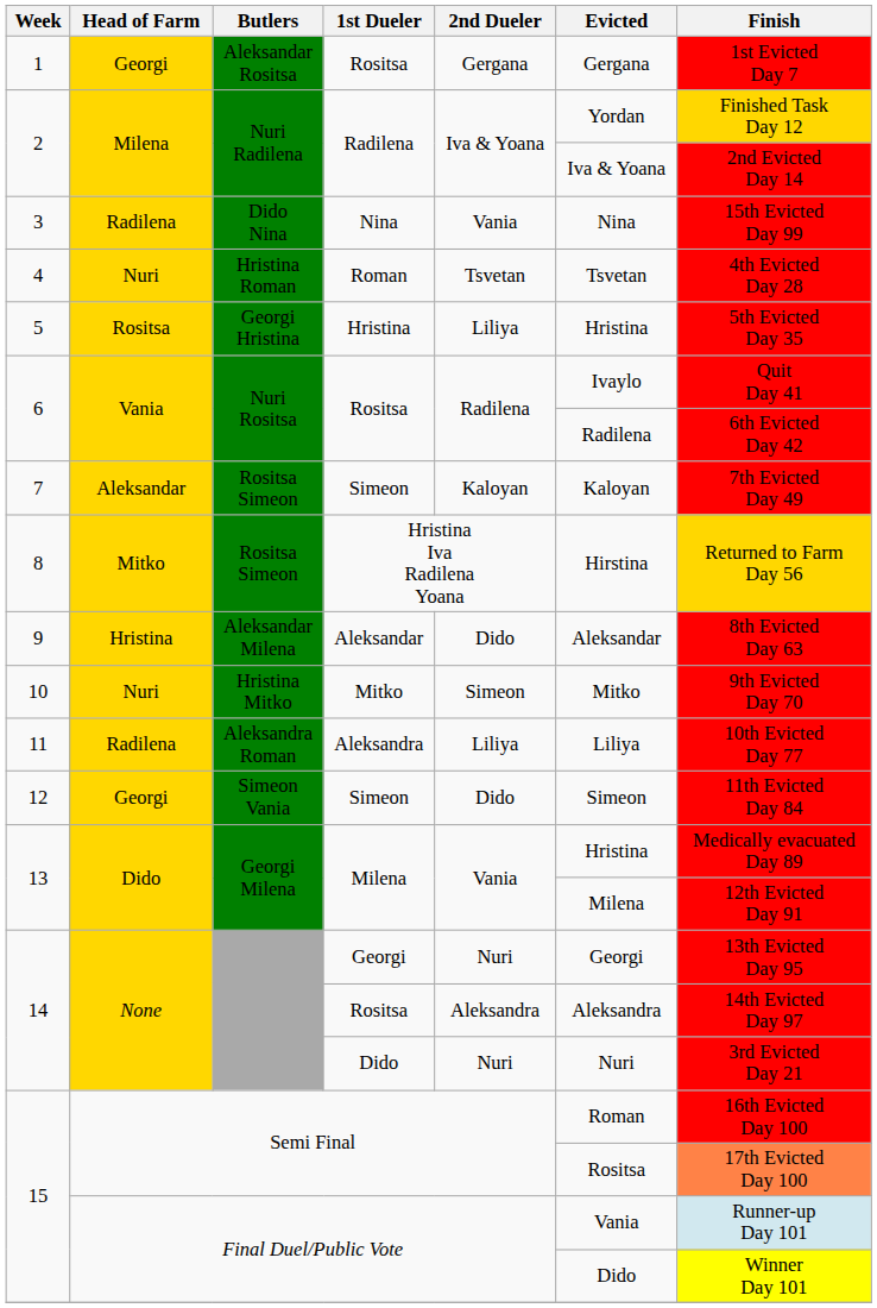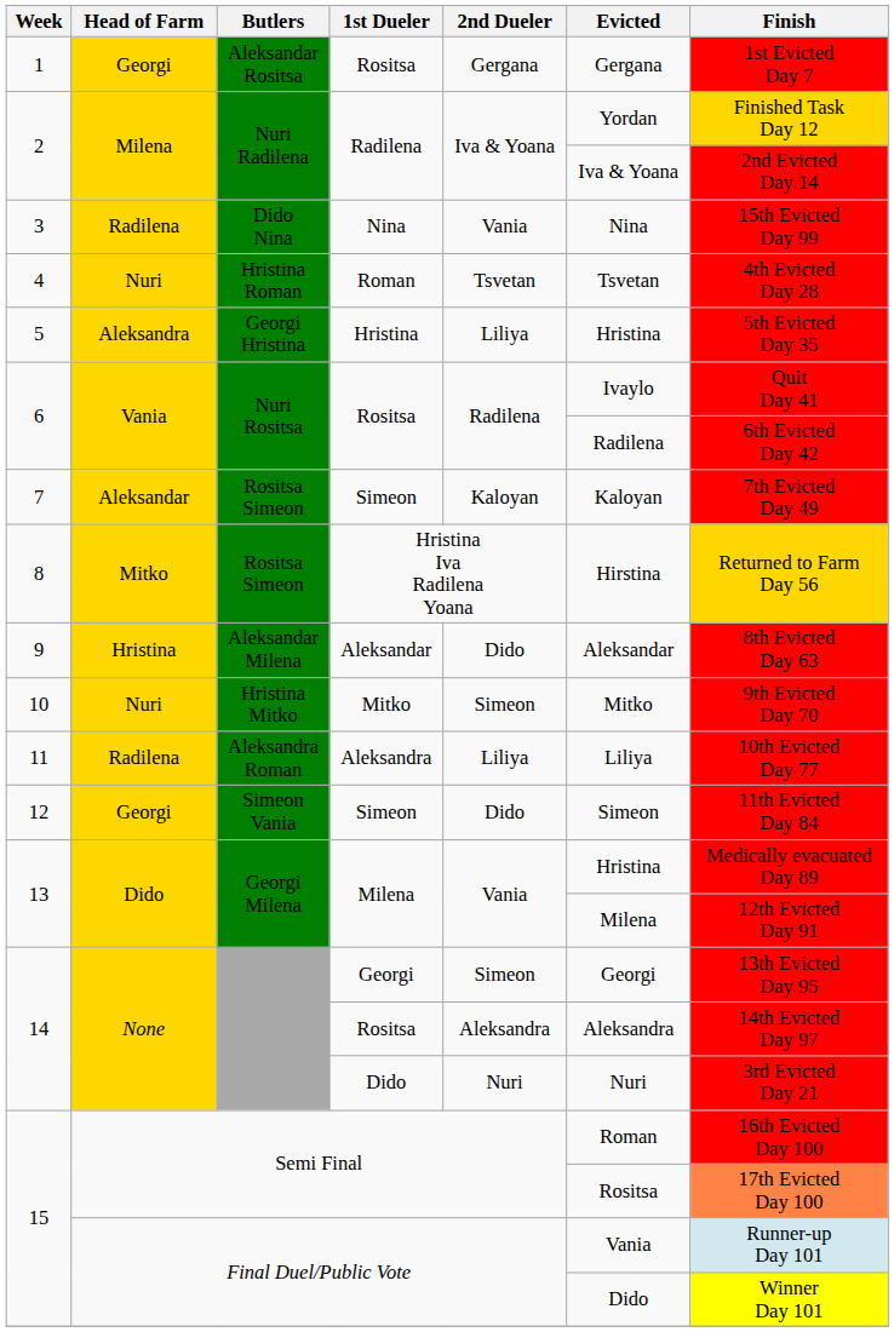5 | Head of Farm: Rositsa -> Aleksandra
14 / Georgi | 2nd Dueler: Nuri -> Simeon
